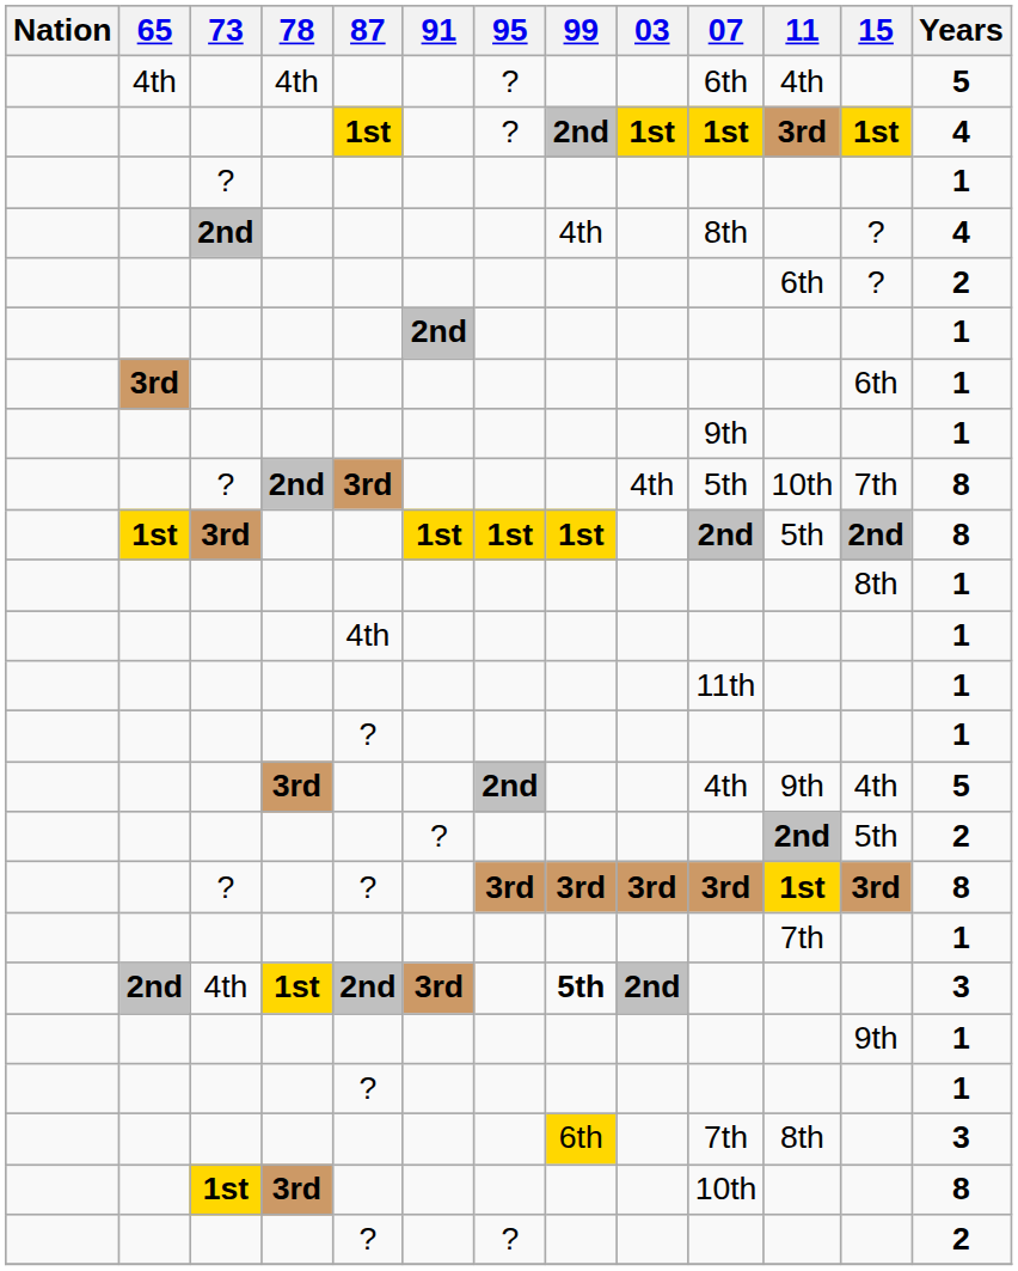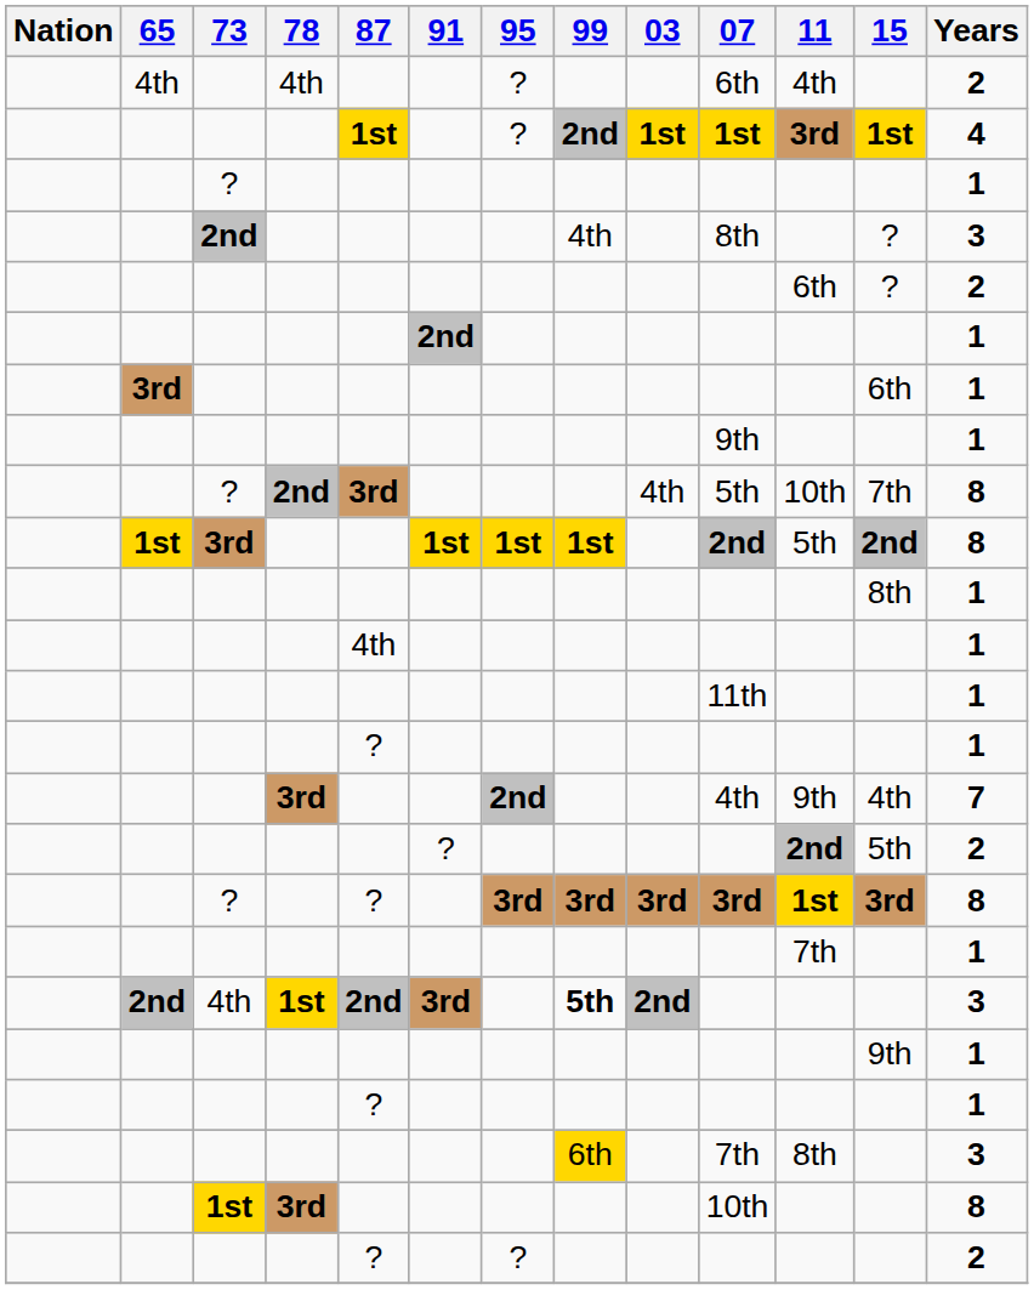row 2 | Years: 5 -> 2
row 5 | Years: 4 -> 3
row 16 | Years: 5 -> 7
